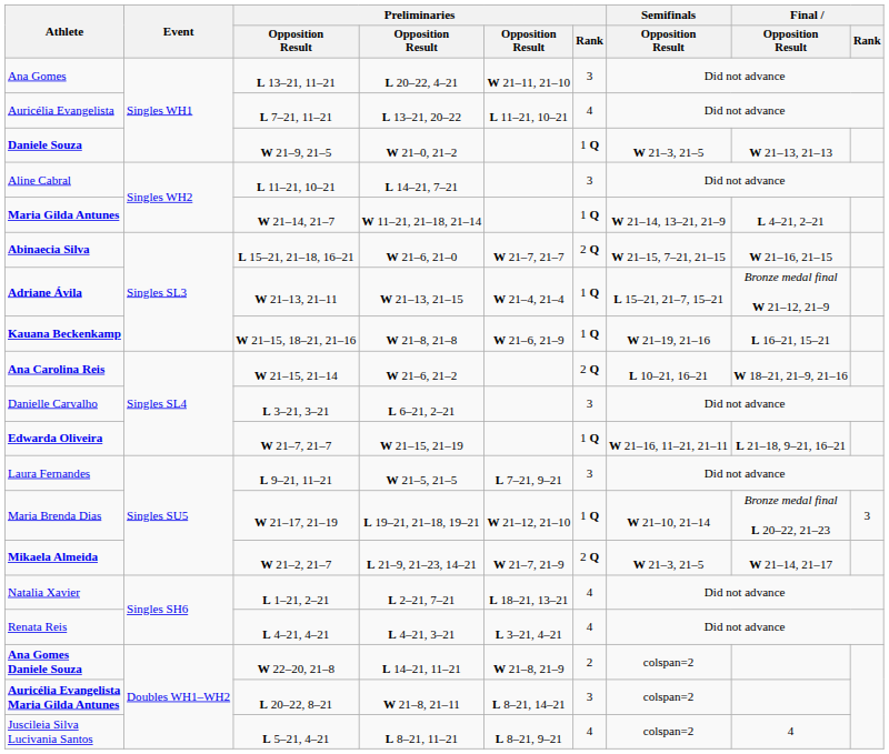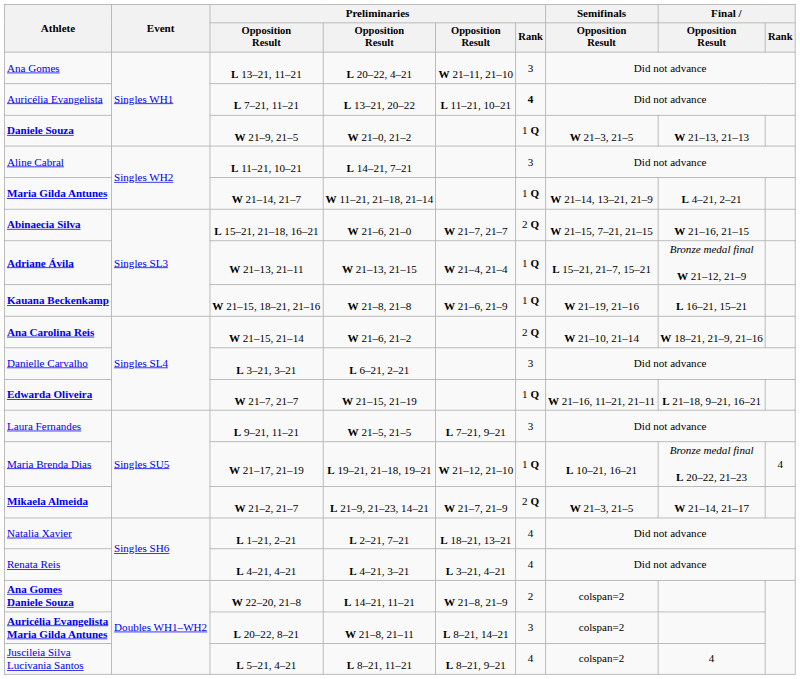Auricélia Evangelista | Preliminaries / Rank: normal -> bold
Ana Carolina Reis | Semifinals / Opposition Result: L 10–21, 16–21 -> W 21–10, 21–14
Maria Brenda Dias | Semifinals / Opposition Result: W 21–10, 21–14 -> L 10–21, 16–21
Maria Brenda Dias | Final / Rank: 3 -> 4
